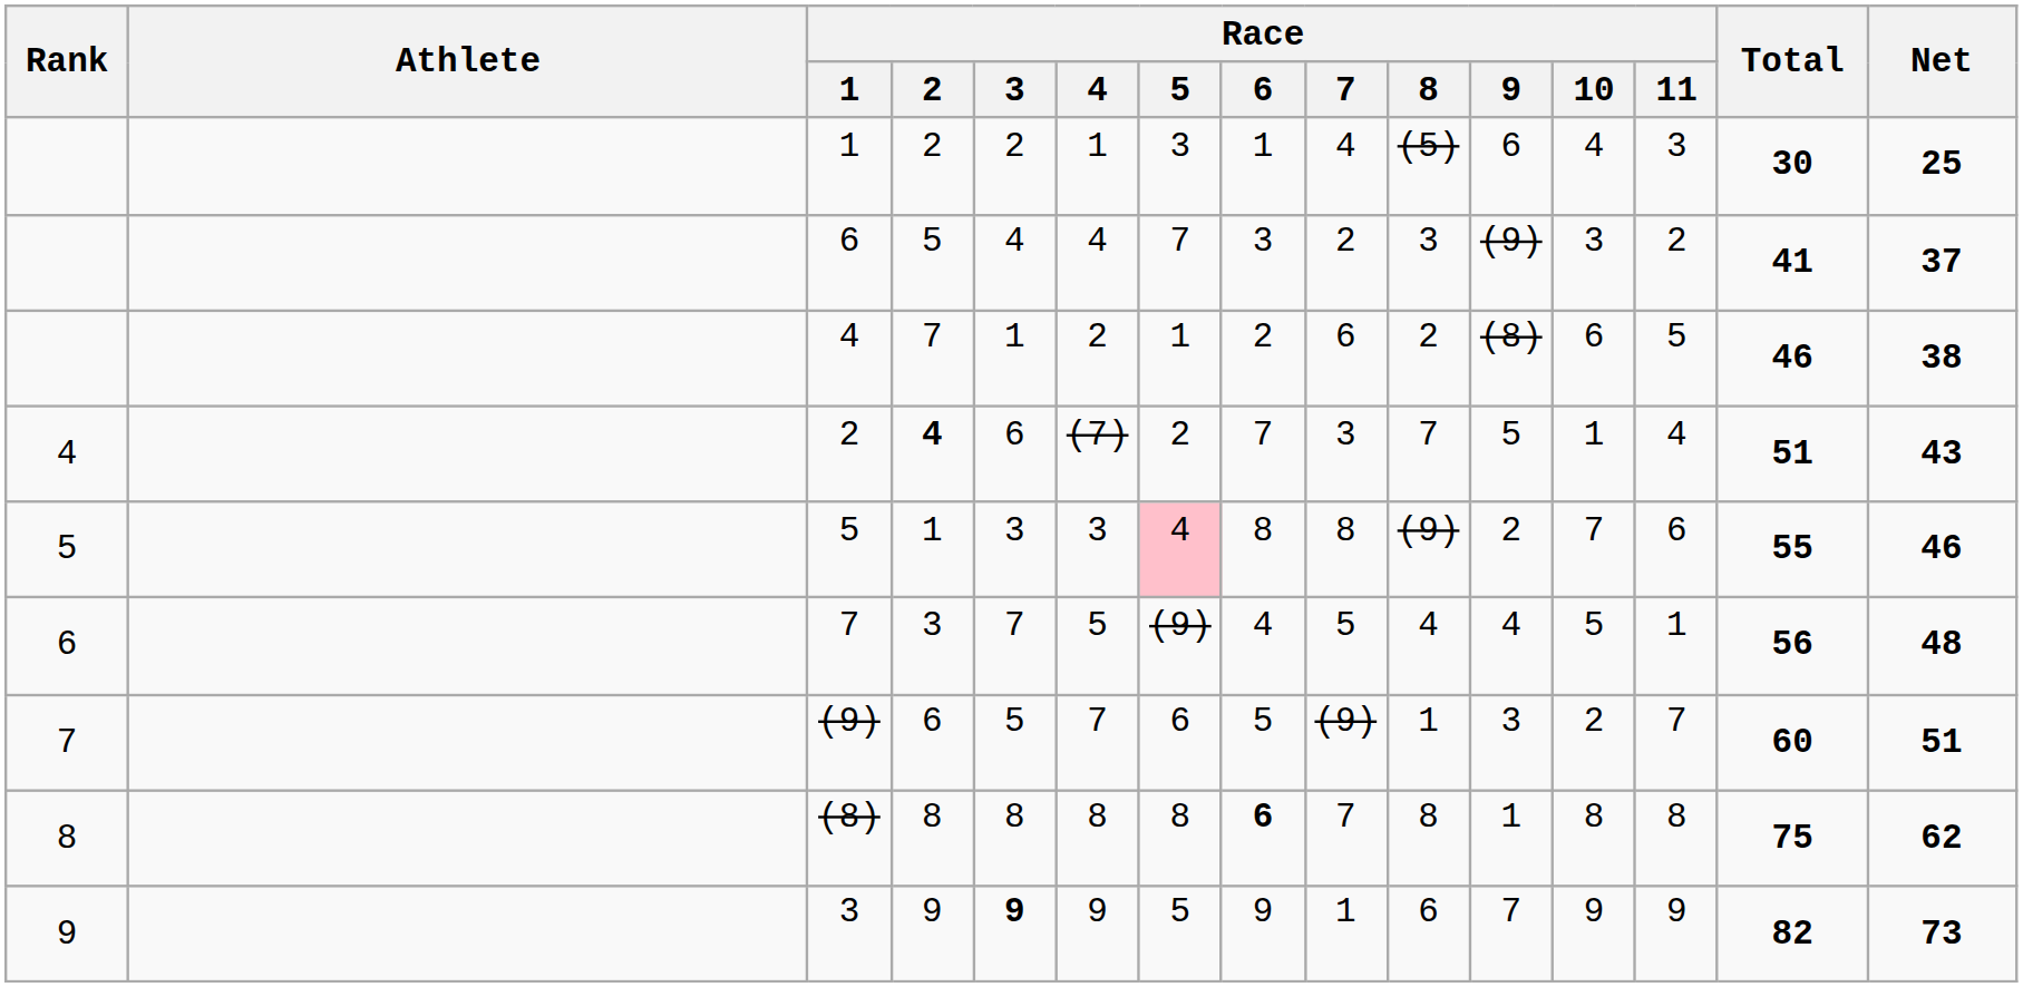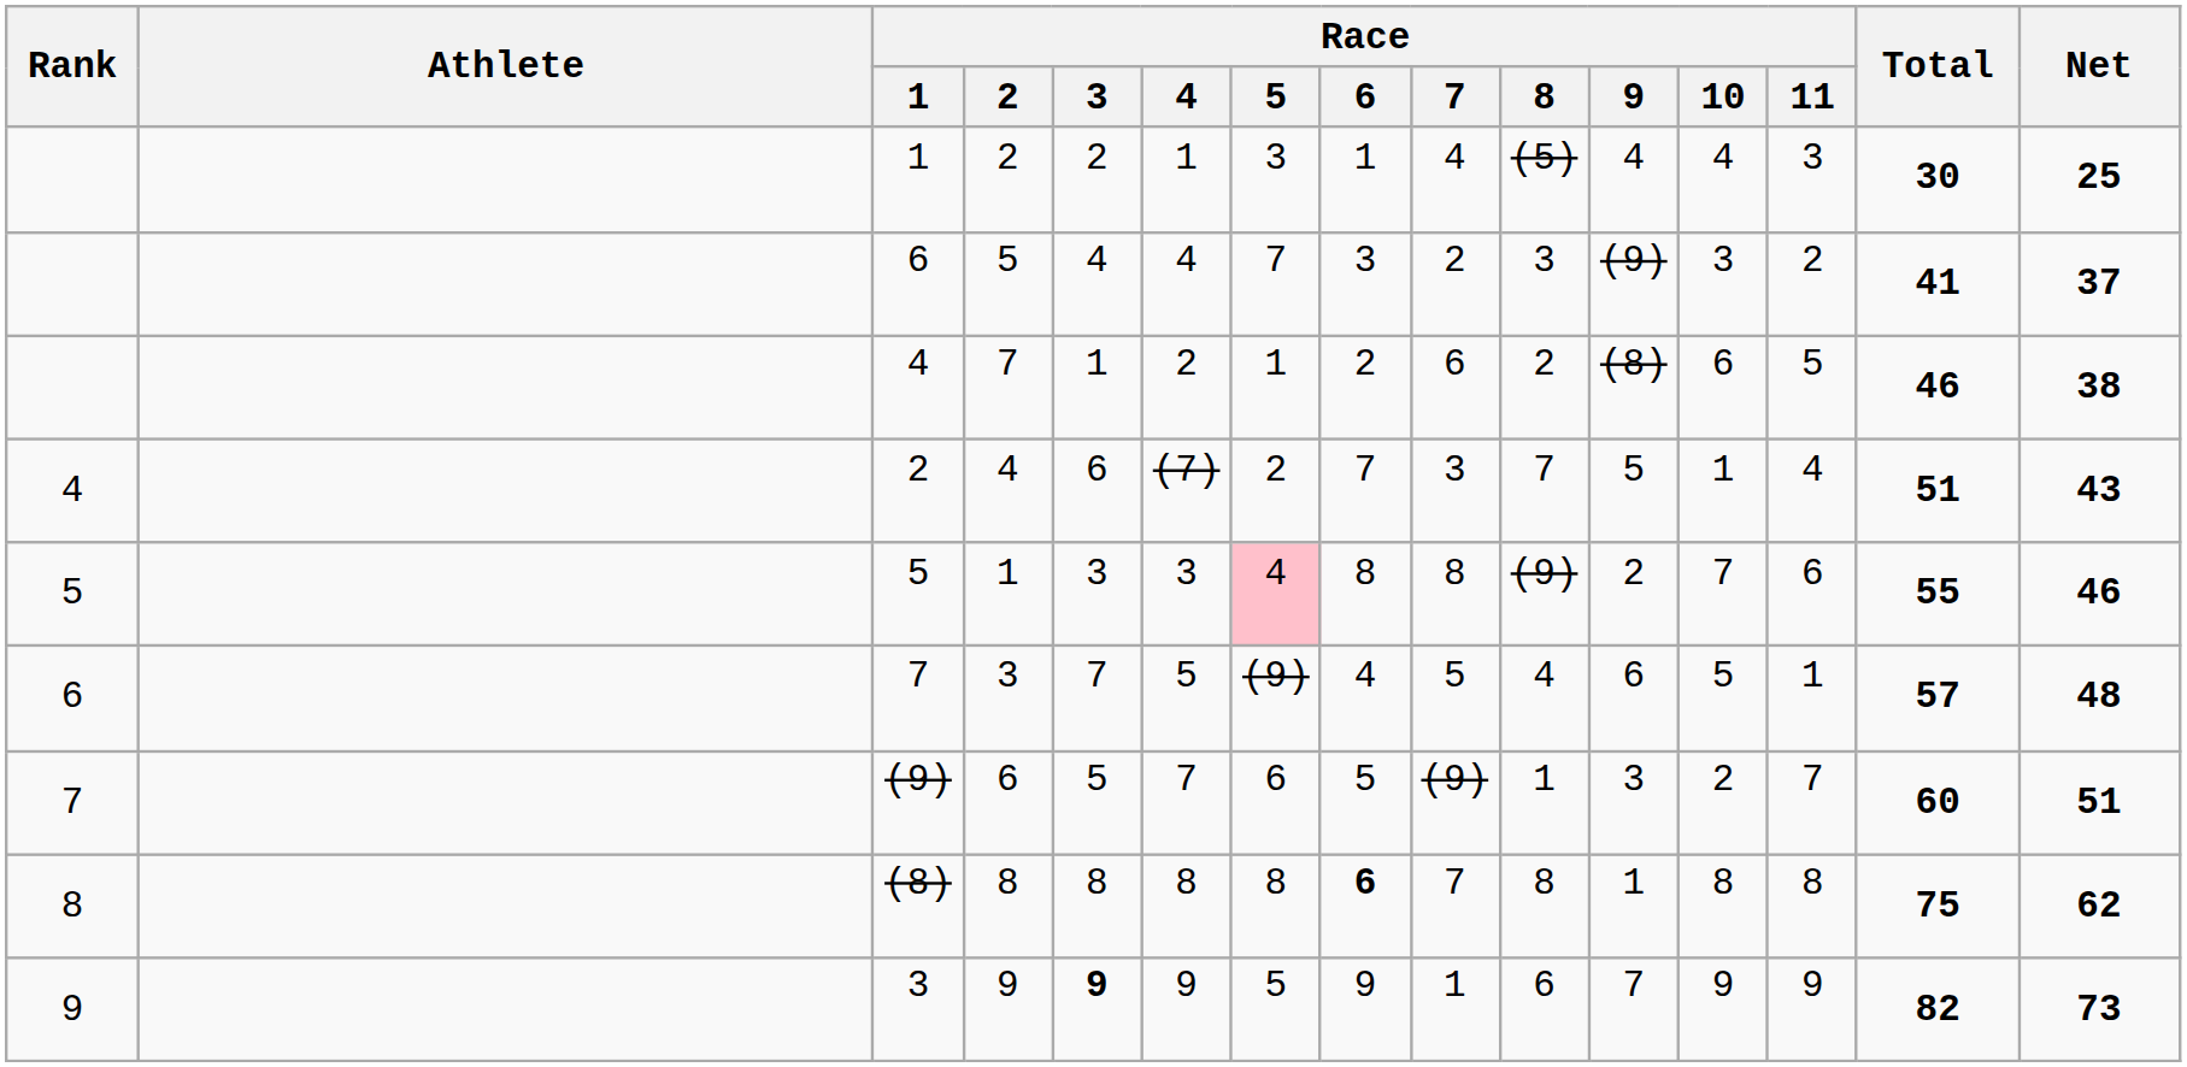row 3 | Race / 9: 6 -> 4
row 6 | Race / 2: bold -> normal
row 8 | Race / 9: 4 -> 6
row 8 | Total: 56 -> 57
